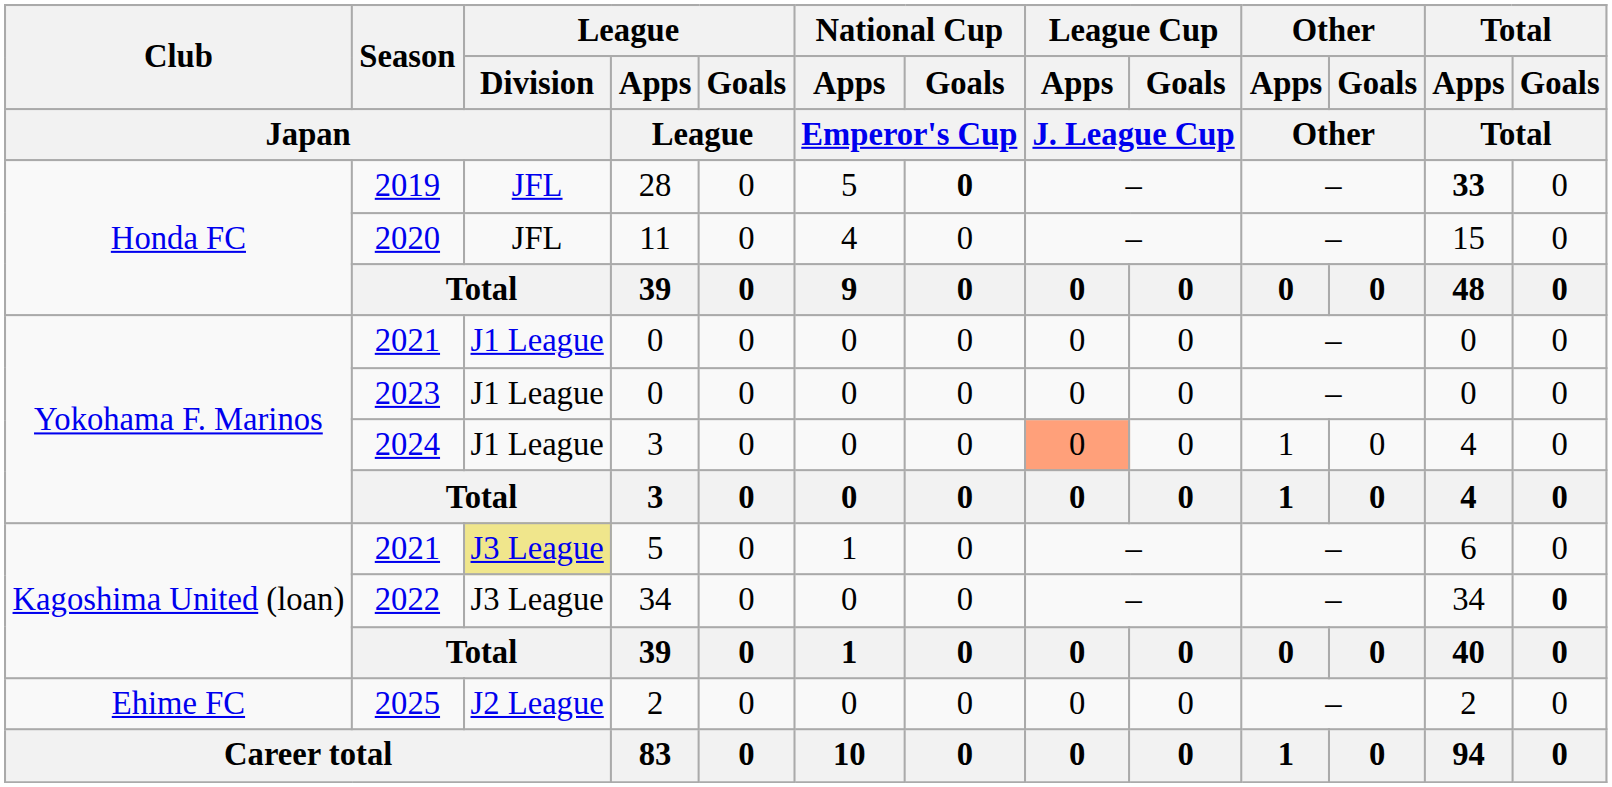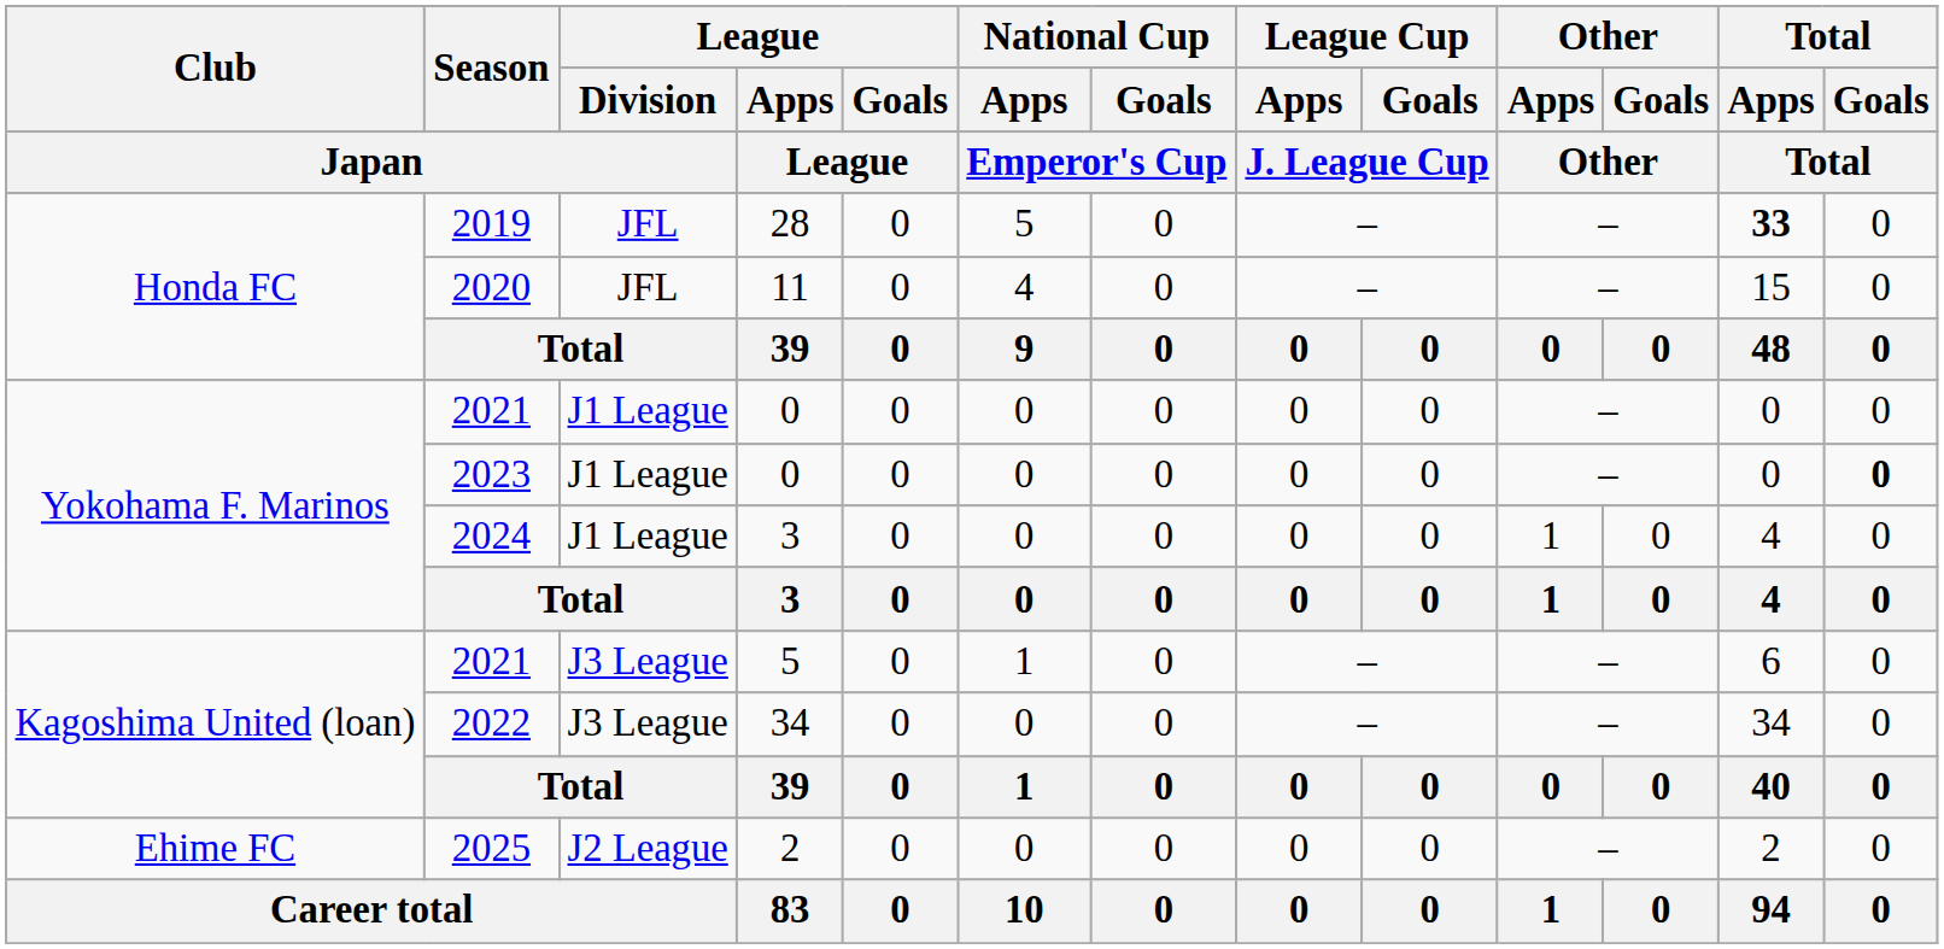2019 | National Cup / Goals / Emperor's Cup: bold -> normal
2023 | Total / Goals / Total: normal -> bold
2024 | League Cup / Apps / J. League Cup: lightsalmon background -> no background
2021 / 5 | League / Division / Japan: khaki background -> no background
2022 | Total / Goals / Total: bold -> normal
